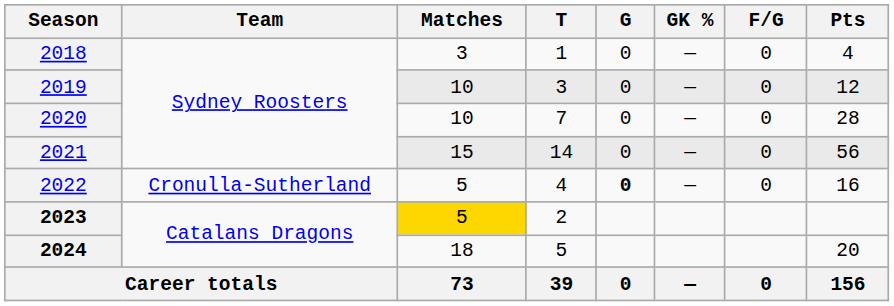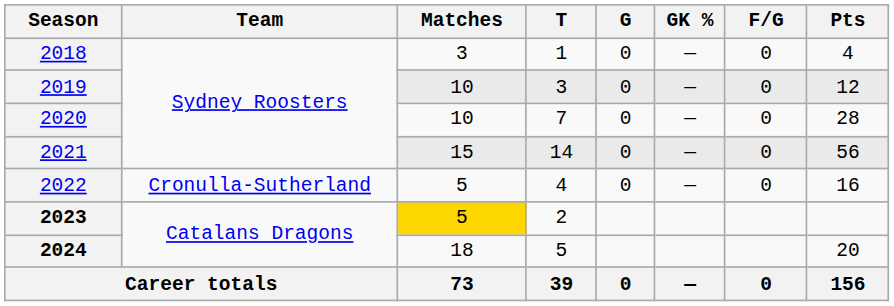2022 | G: bold -> normal
